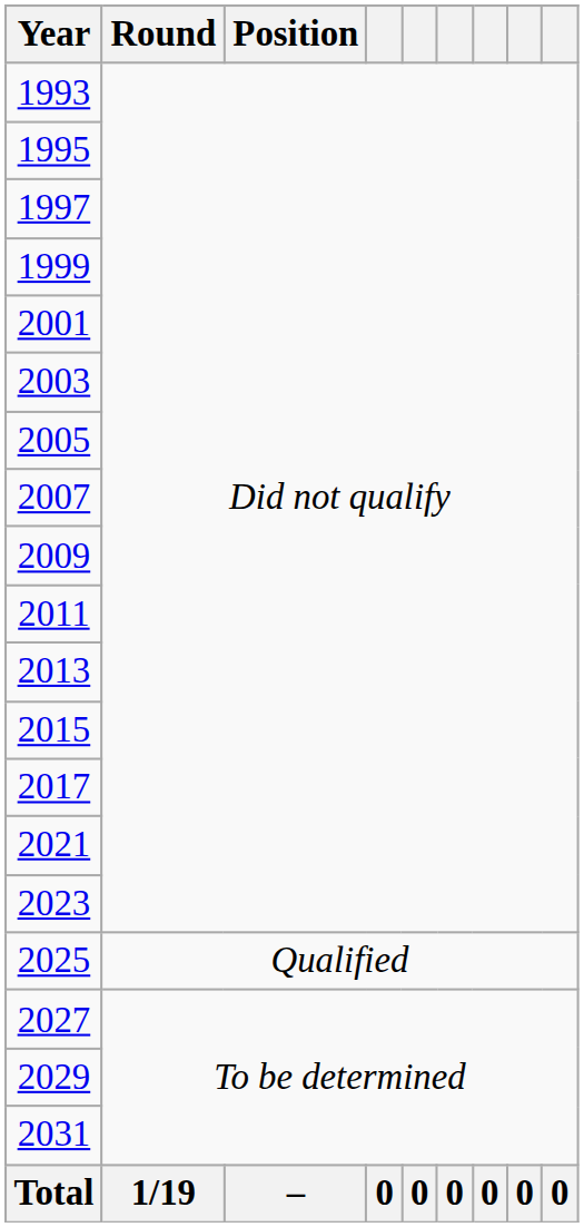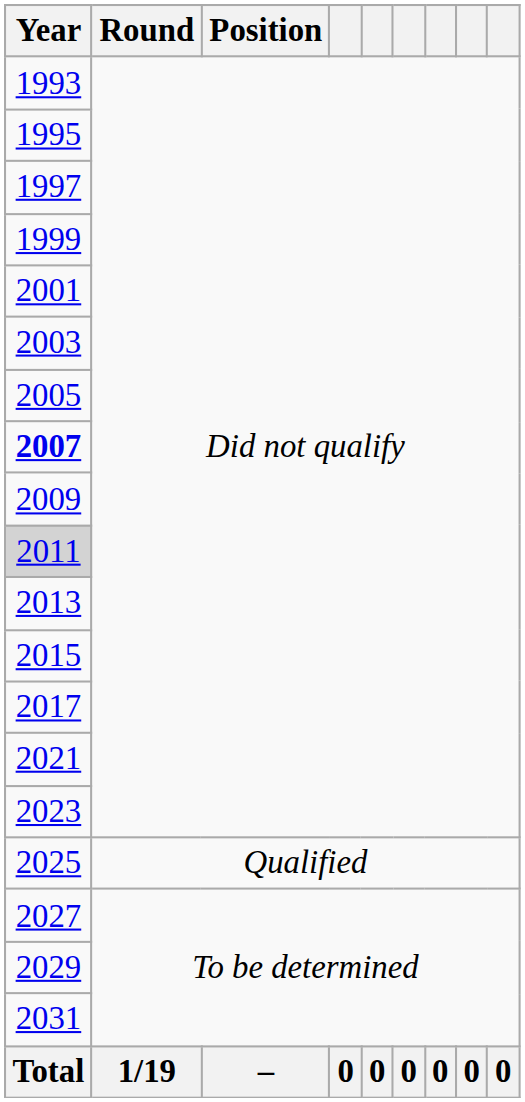2007 | Year: normal -> bold
2011 | Year: no background -> lightgrey background
